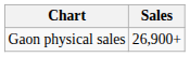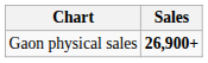Gaon physical sales | Sales: normal -> bold
